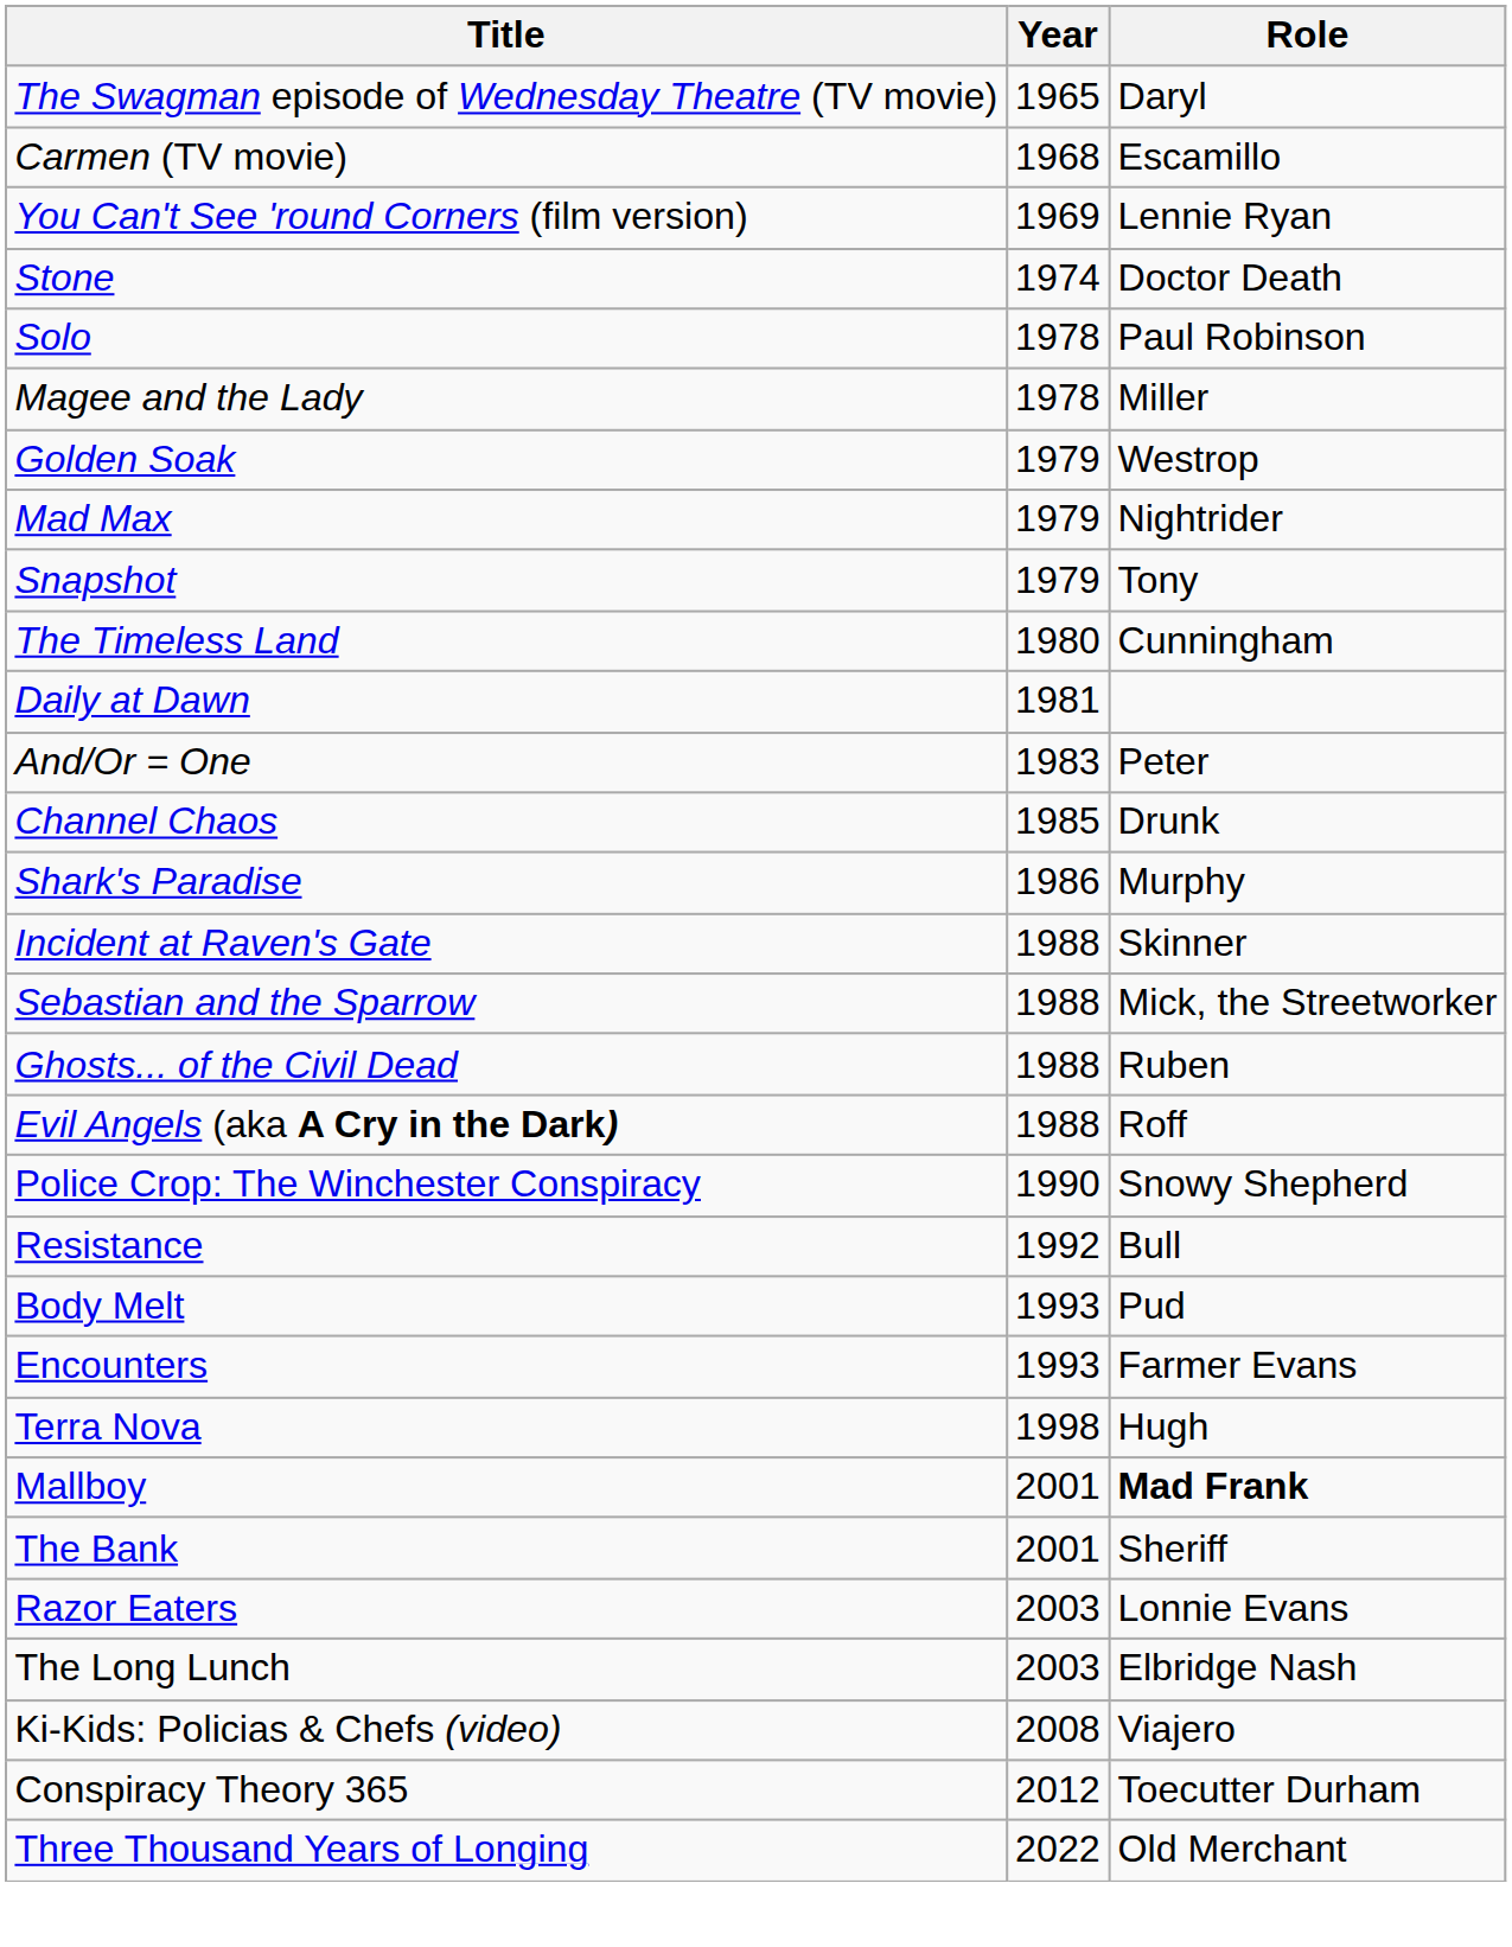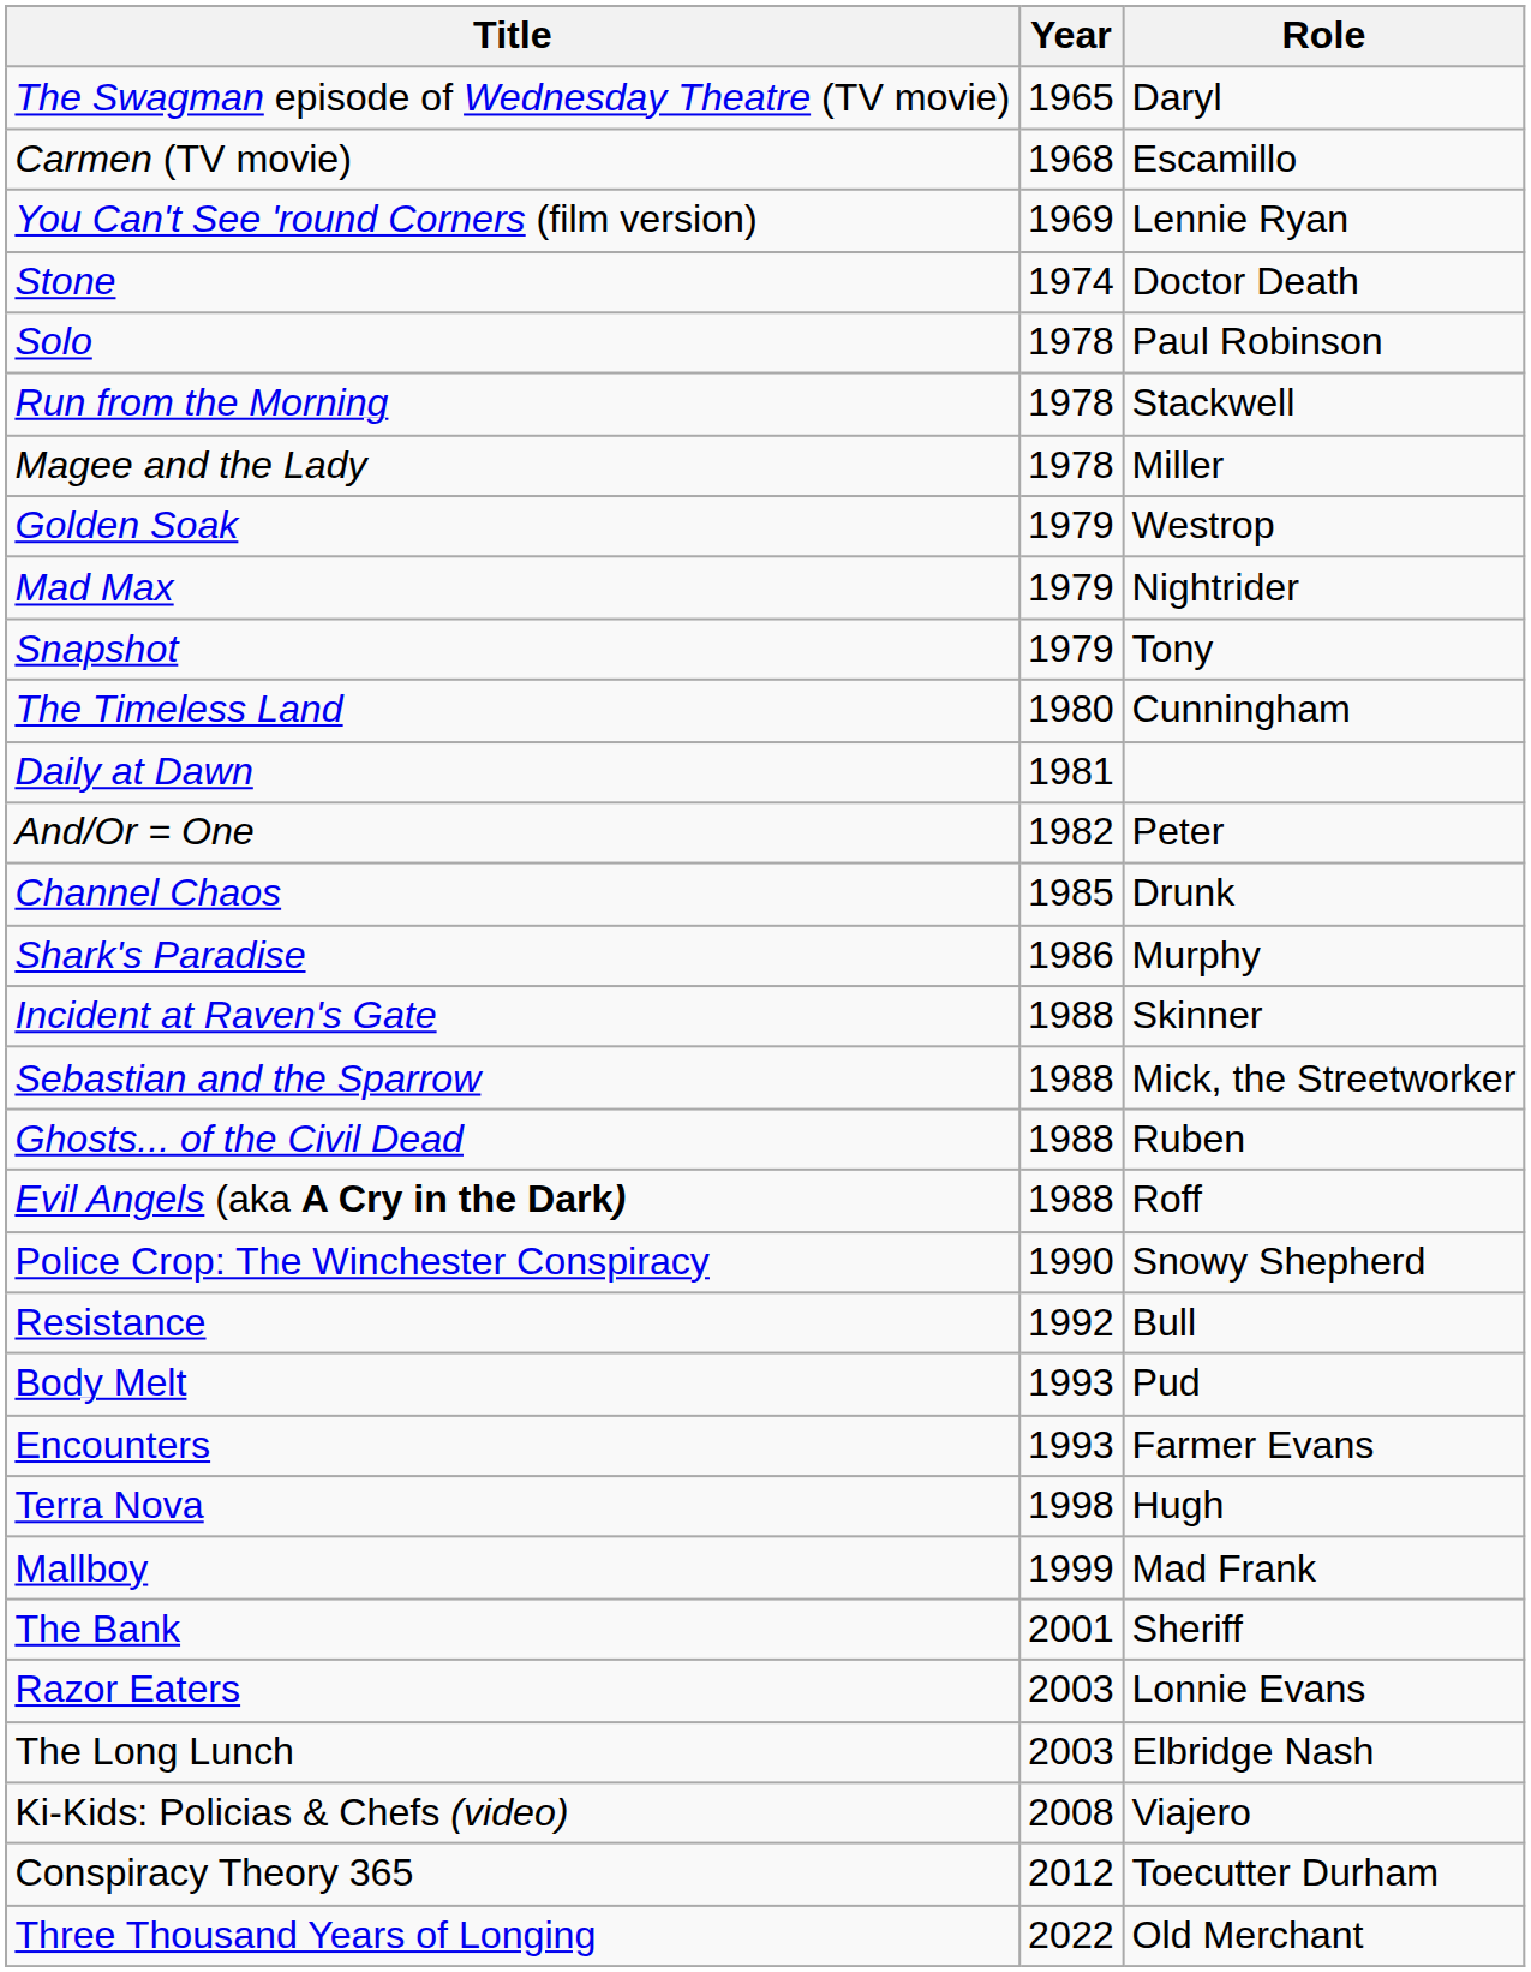+ row: Run from the Morning | 1978 | Stackwell
And/Or = One | Year: 1983 -> 1982
Mallboy | Year: 2001 -> 1999
Mallboy | Role: bold -> normal
